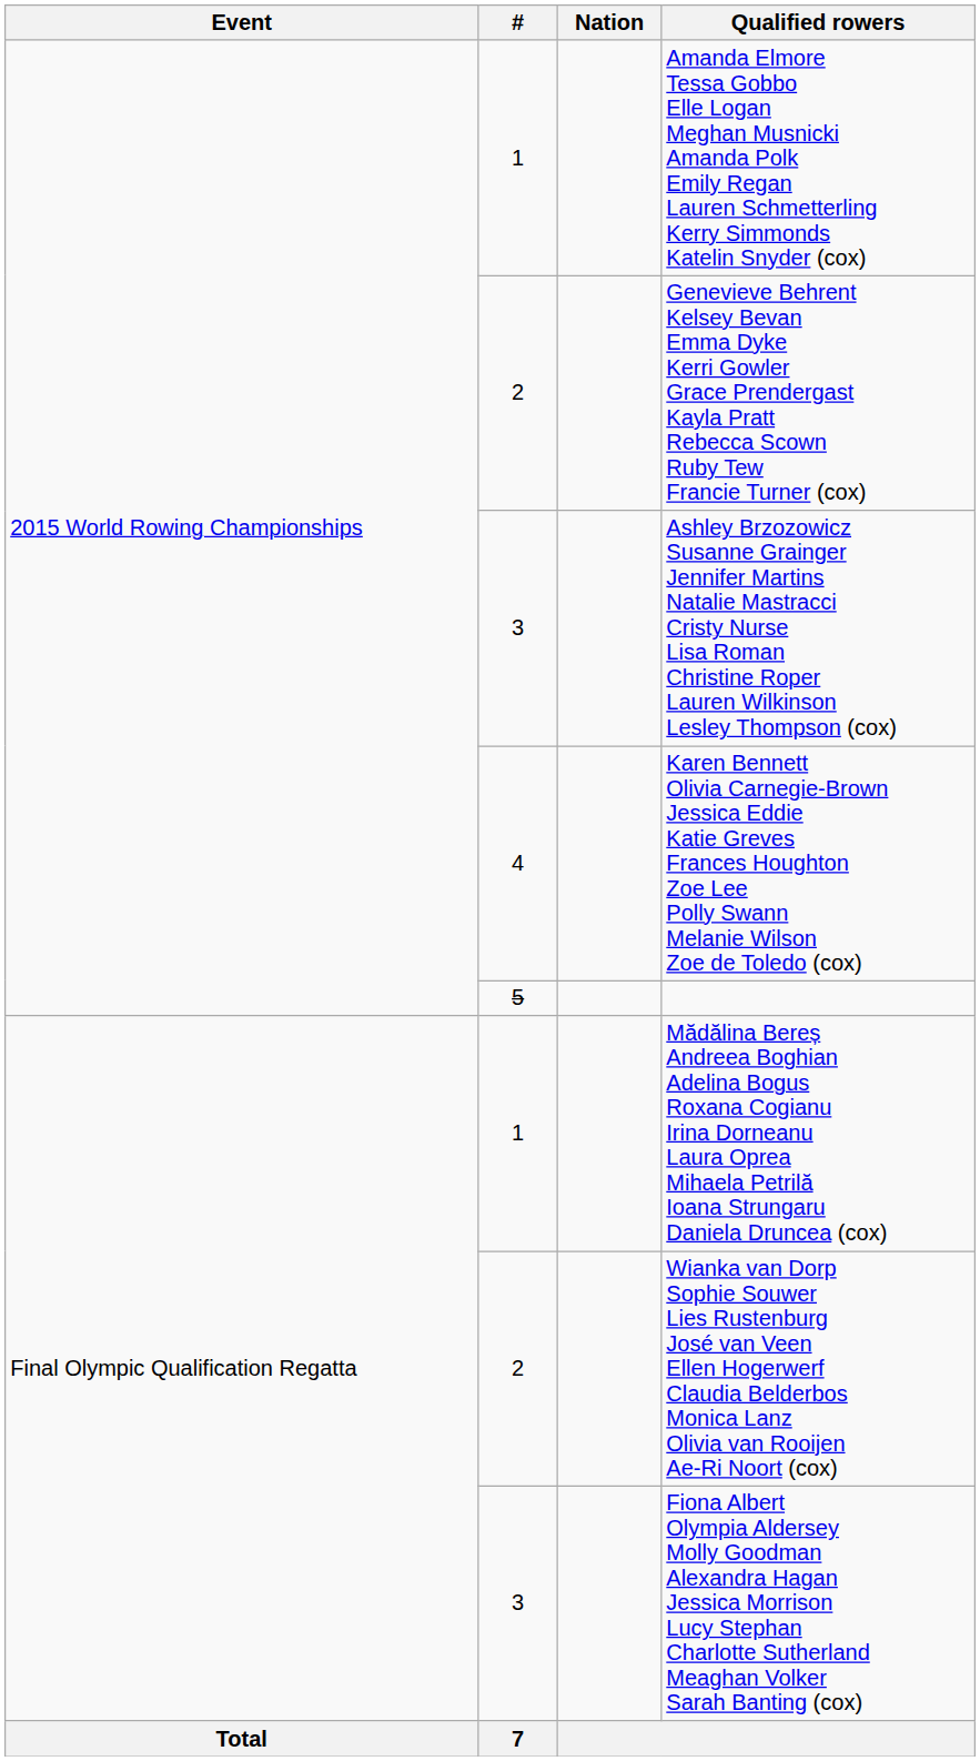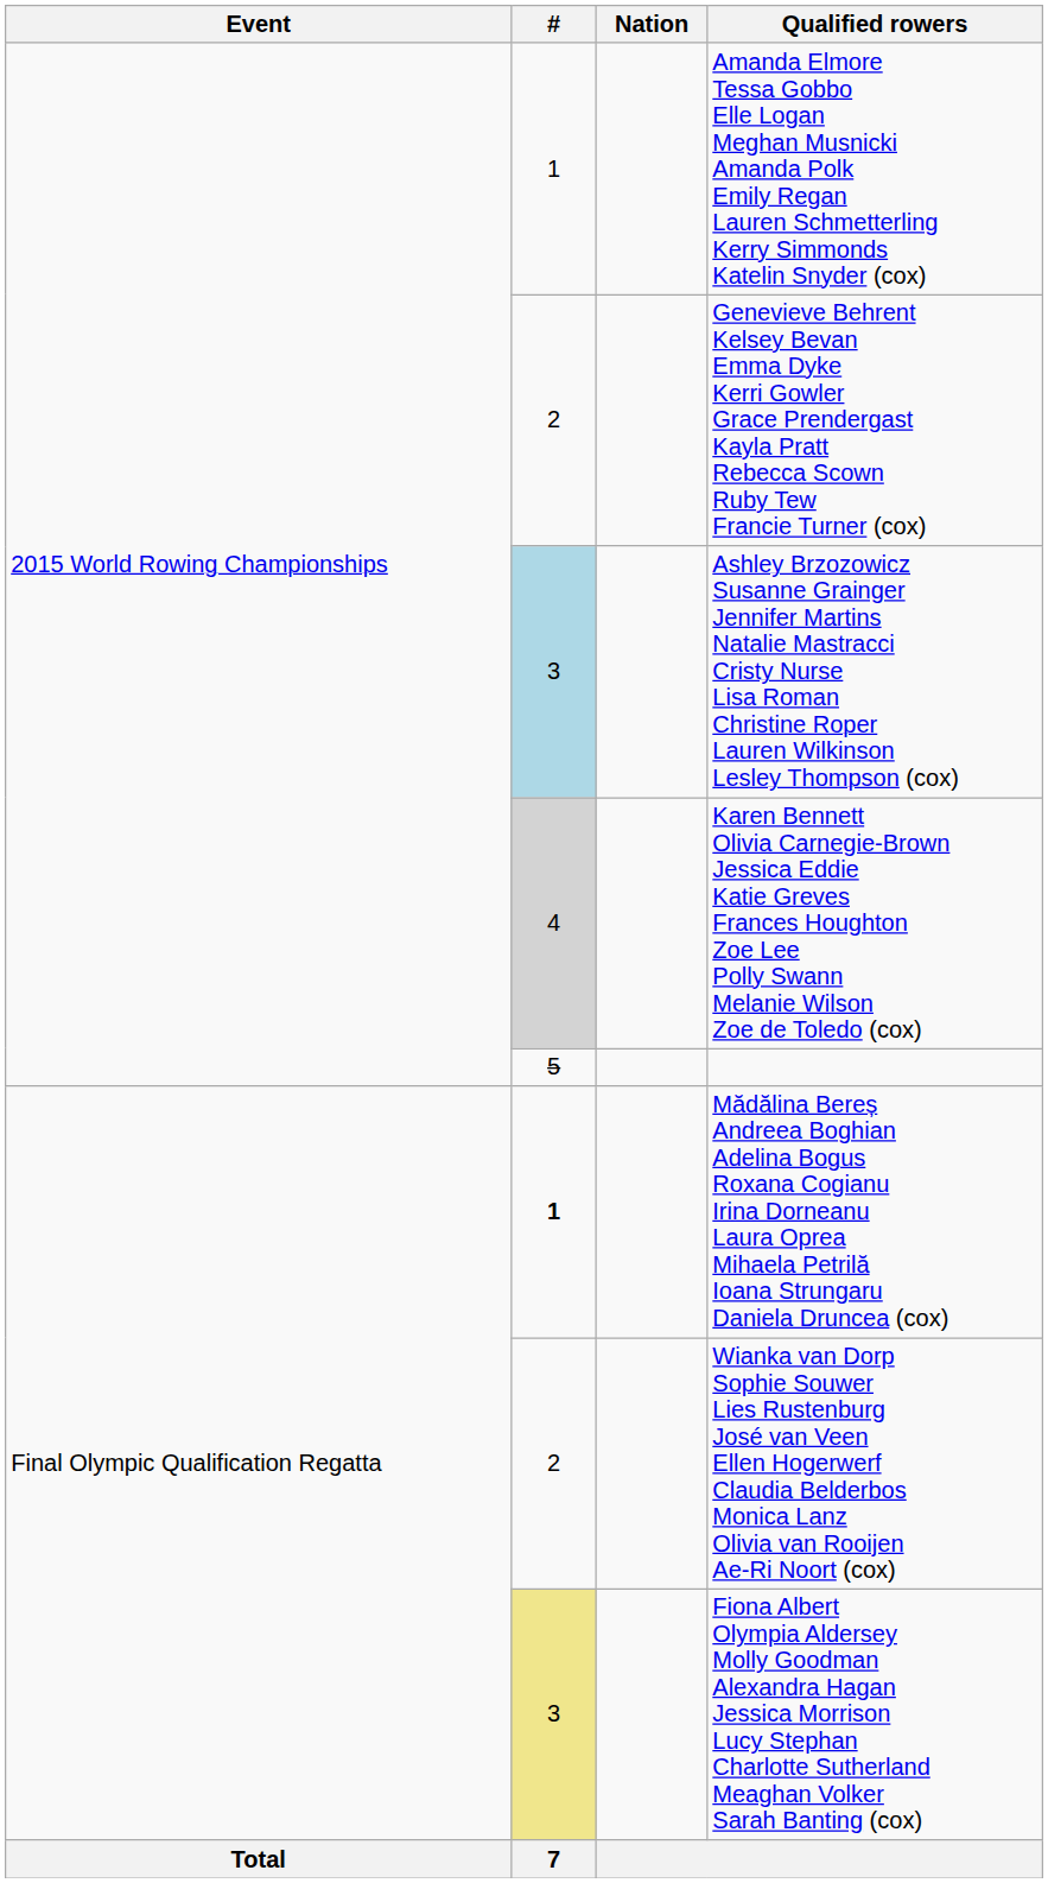row 4 | #: no background -> lightblue background
row 5 | #: no background -> lightgrey background
row 7 | #: normal -> bold
row 9 | #: no background -> khaki background
